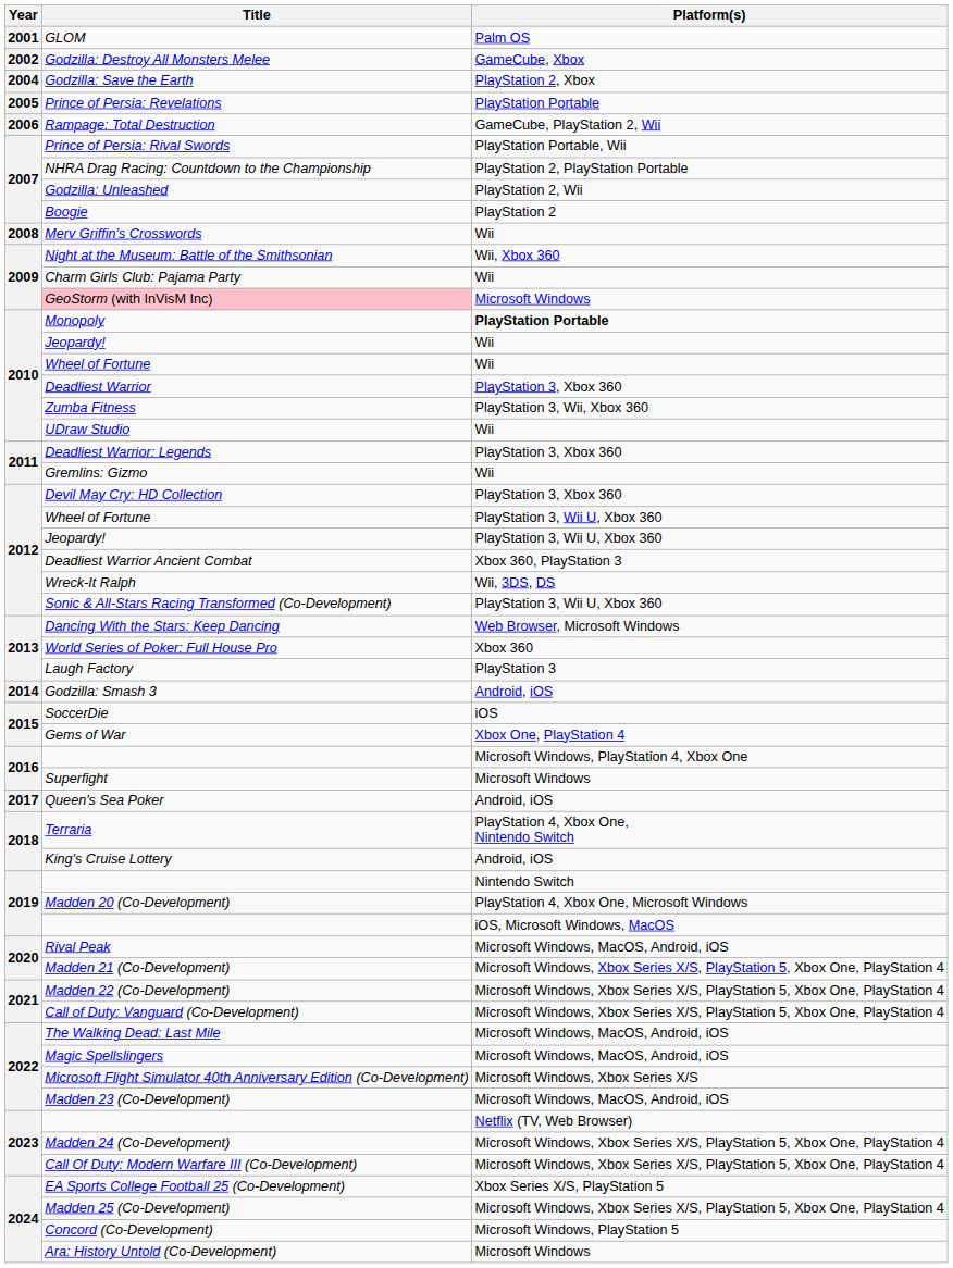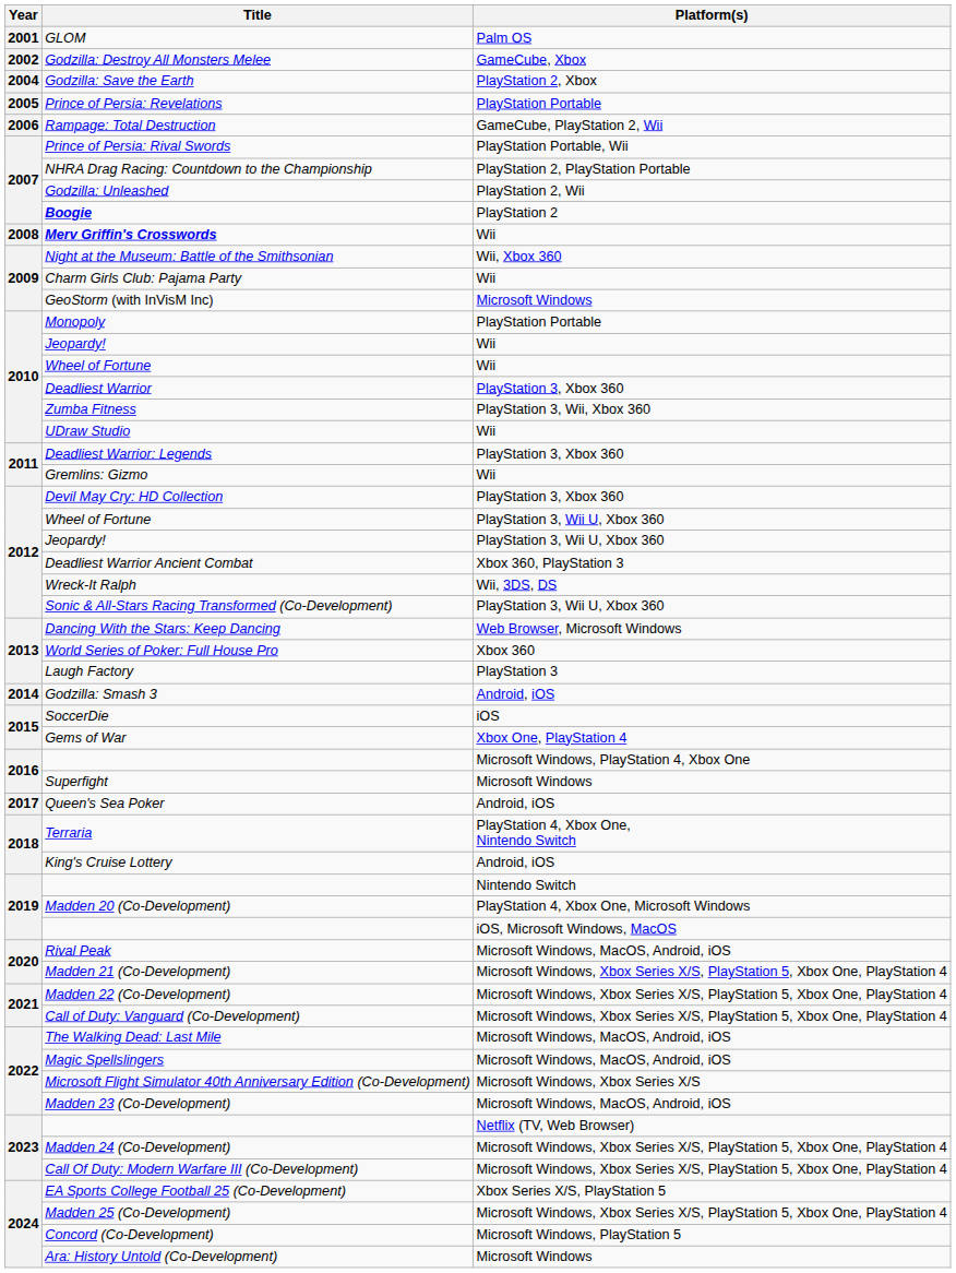Boogie | Title: normal -> bold
Merv Griffin's Crosswords | Title: normal -> bold
GeoStorm (with InVisM Inc) | Title: pink background -> no background
Monopoly | Platform(s): bold -> normal
